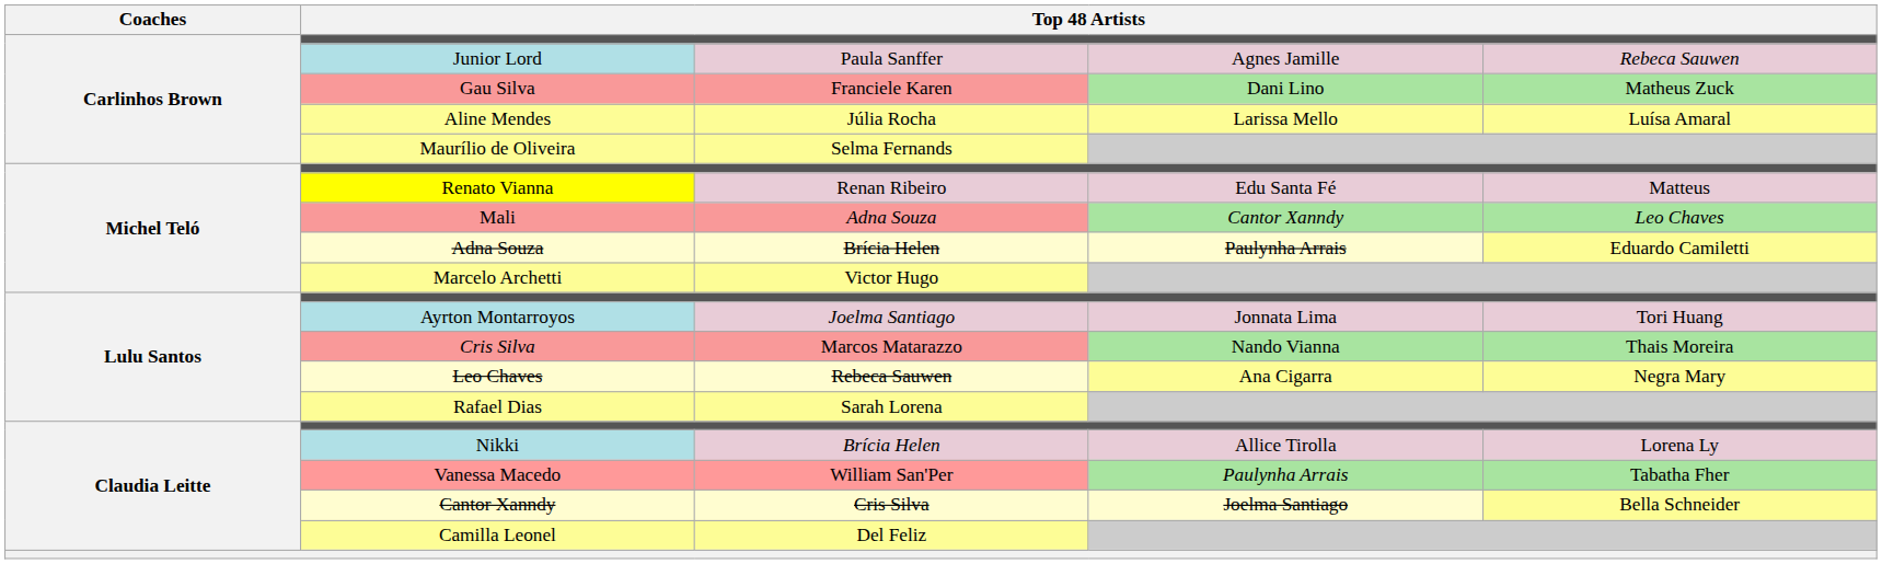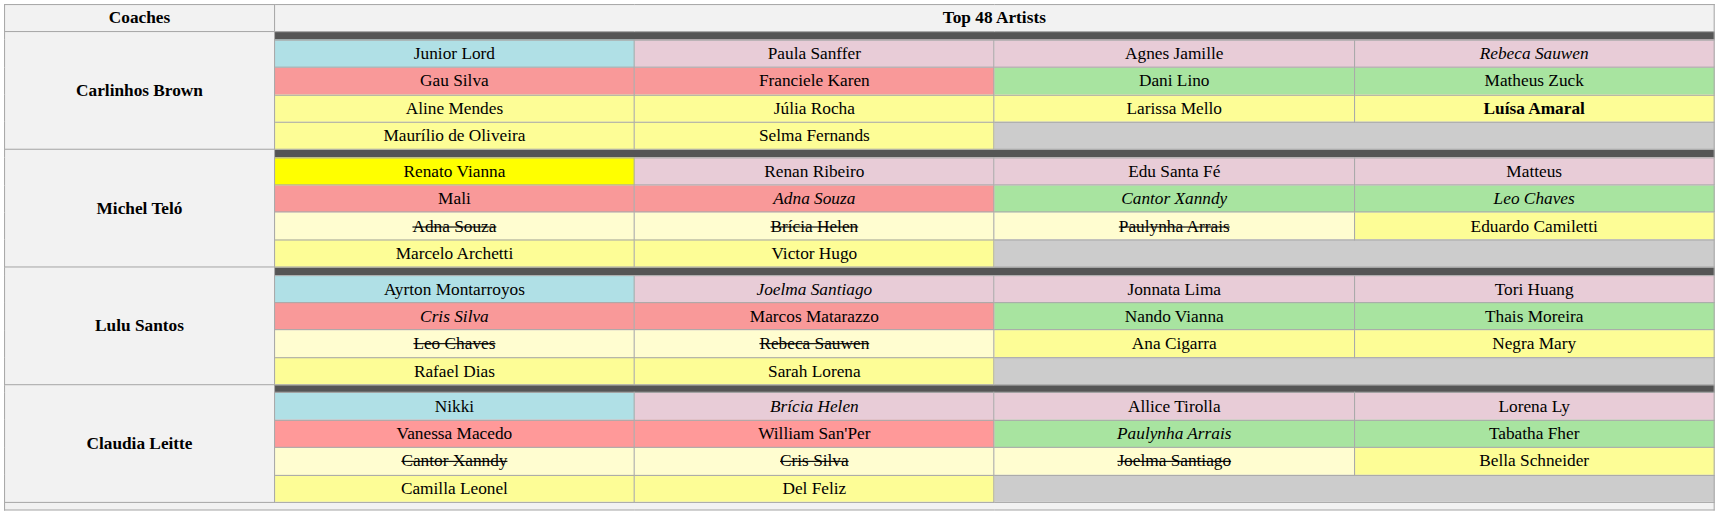Aline Mendes | column 5: normal -> bold
